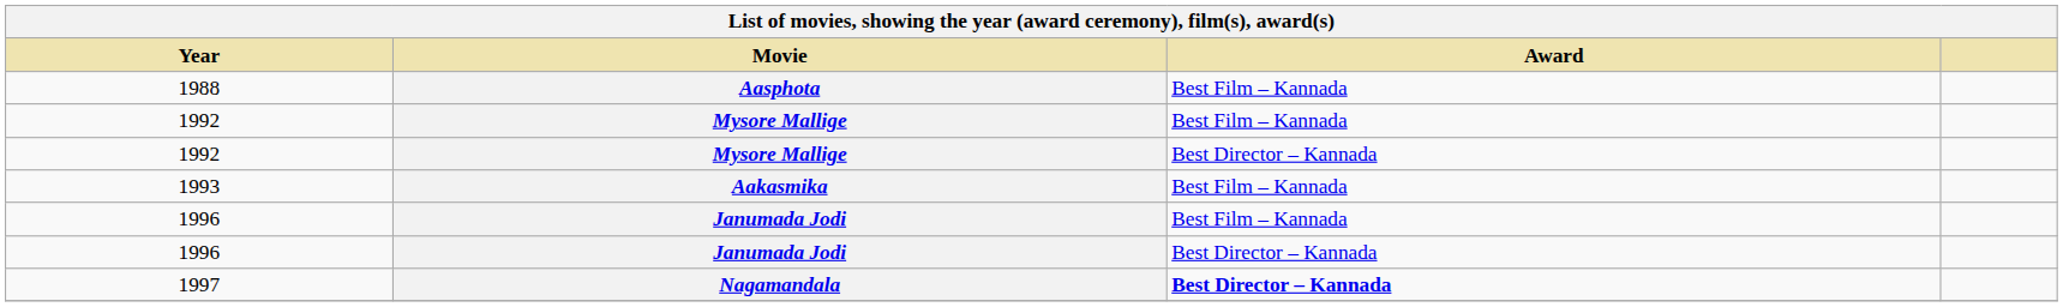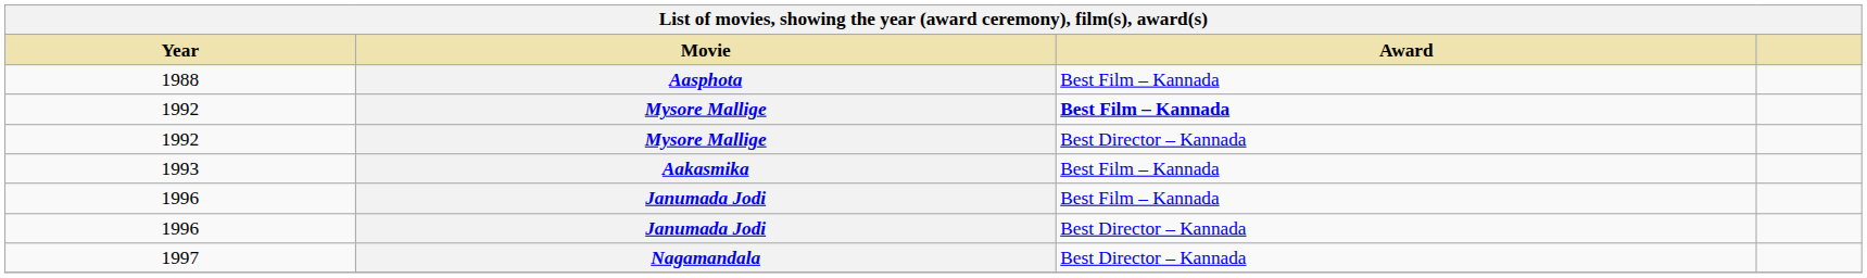1992 / Best Film – Kannada | Award: normal -> bold
1997 | Award: bold -> normal
